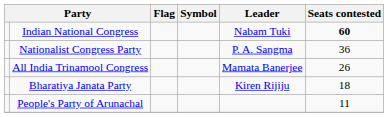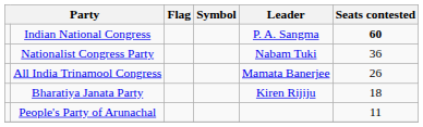Indian National Congress | Leader: Nabam Tuki -> P. A. Sangma
Nationalist Congress Party | Leader: P. A. Sangma -> Nabam Tuki
